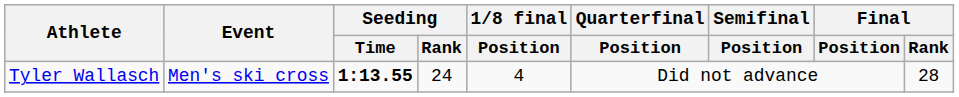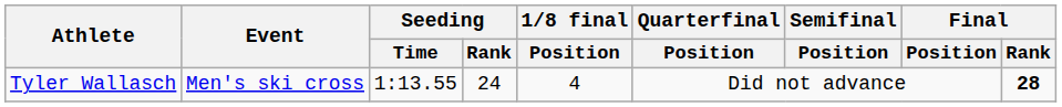Tyler Wallasch | Seeding / Time: bold -> normal
Tyler Wallasch | Final / Rank: normal -> bold
